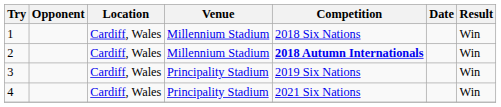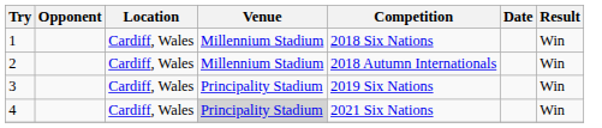2 | Competition: bold -> normal
4 | Venue: no background -> lightgrey background
